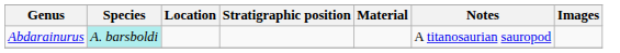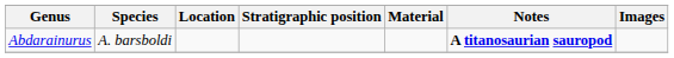Abdarainurus | Species: paleturquoise background -> no background
Abdarainurus | Notes: normal -> bold
